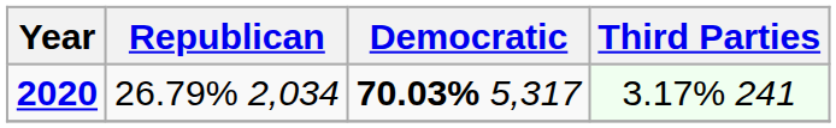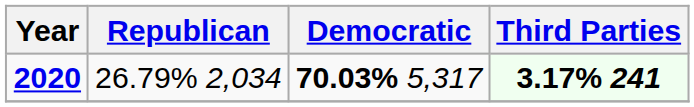2020 | Third Parties: normal -> bold
